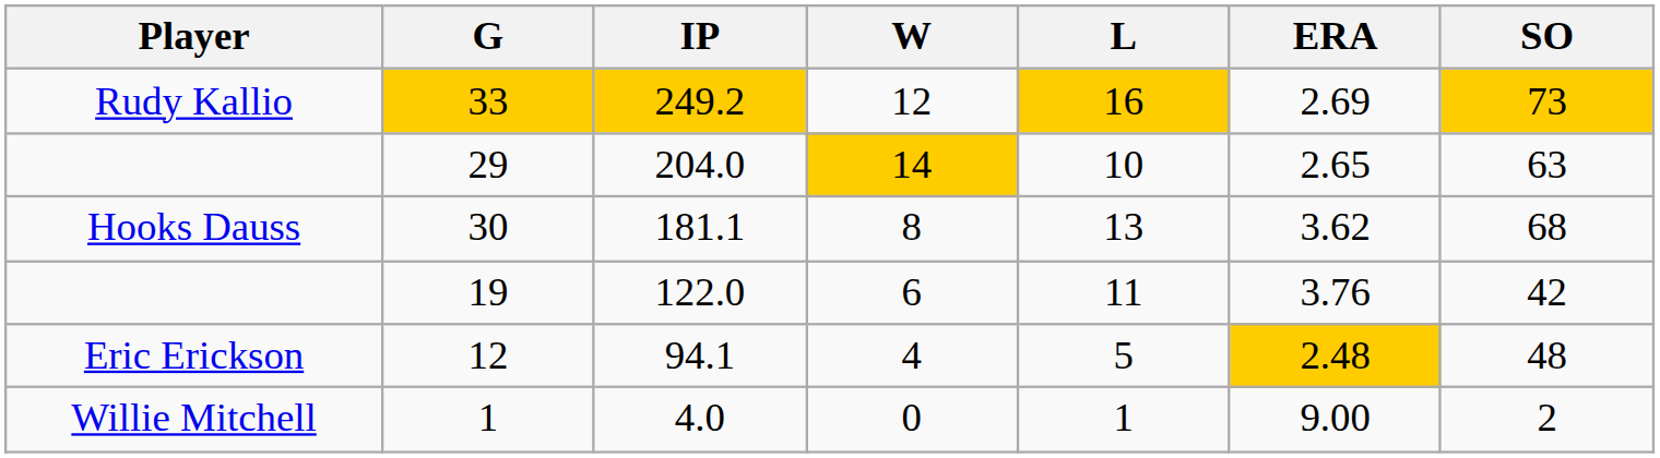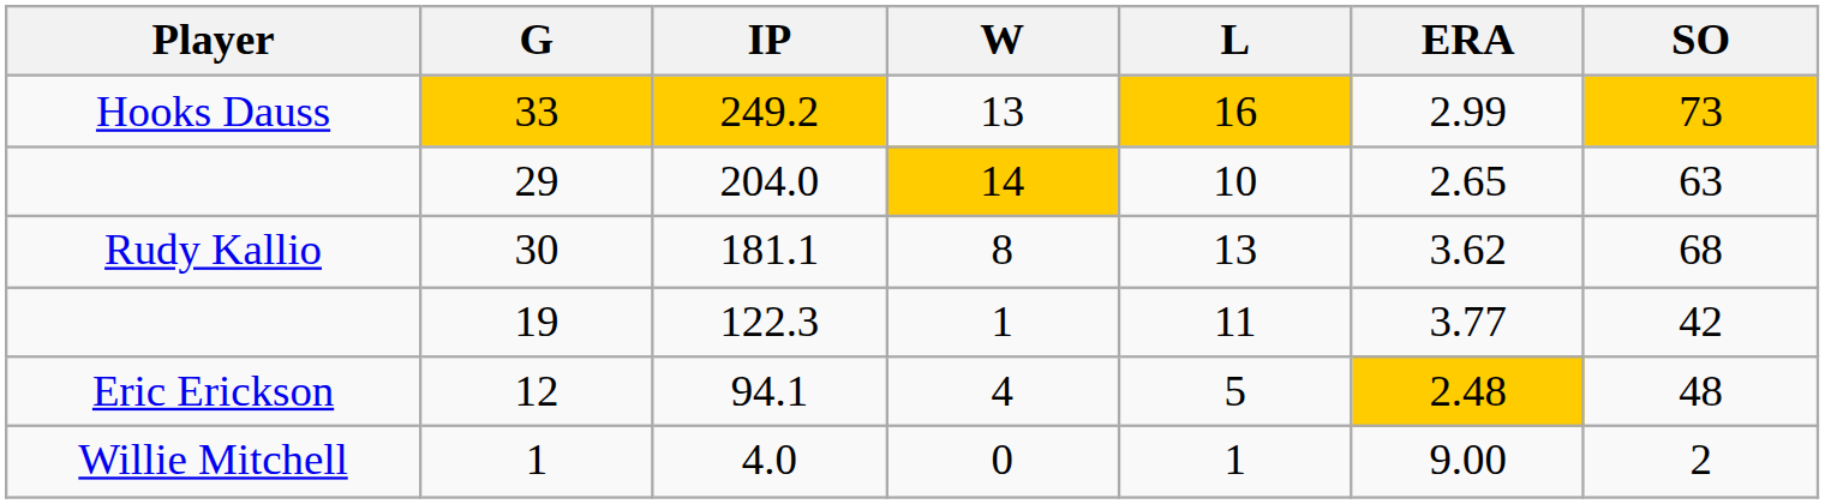33 | Player: Rudy Kallio -> Hooks Dauss
33 | W: 12 -> 13
33 | ERA: 2.69 -> 2.99
30 | Player: Hooks Dauss -> Rudy Kallio
19 | IP: 122.0 -> 122.3
19 | W: 6 -> 1
19 | ERA: 3.76 -> 3.77
